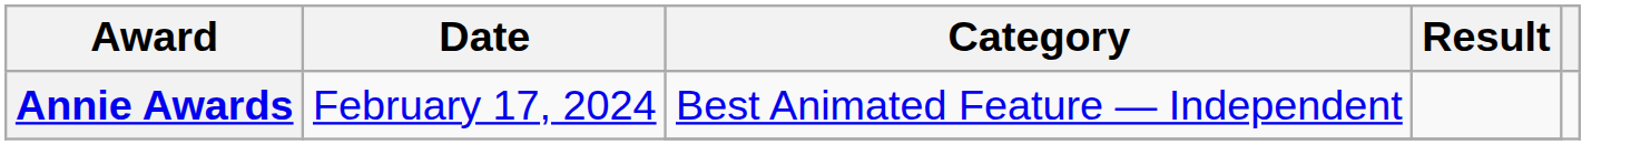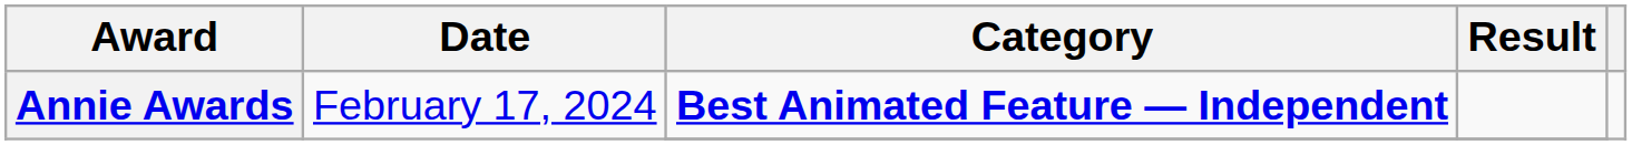row 2 | Category: normal -> bold
